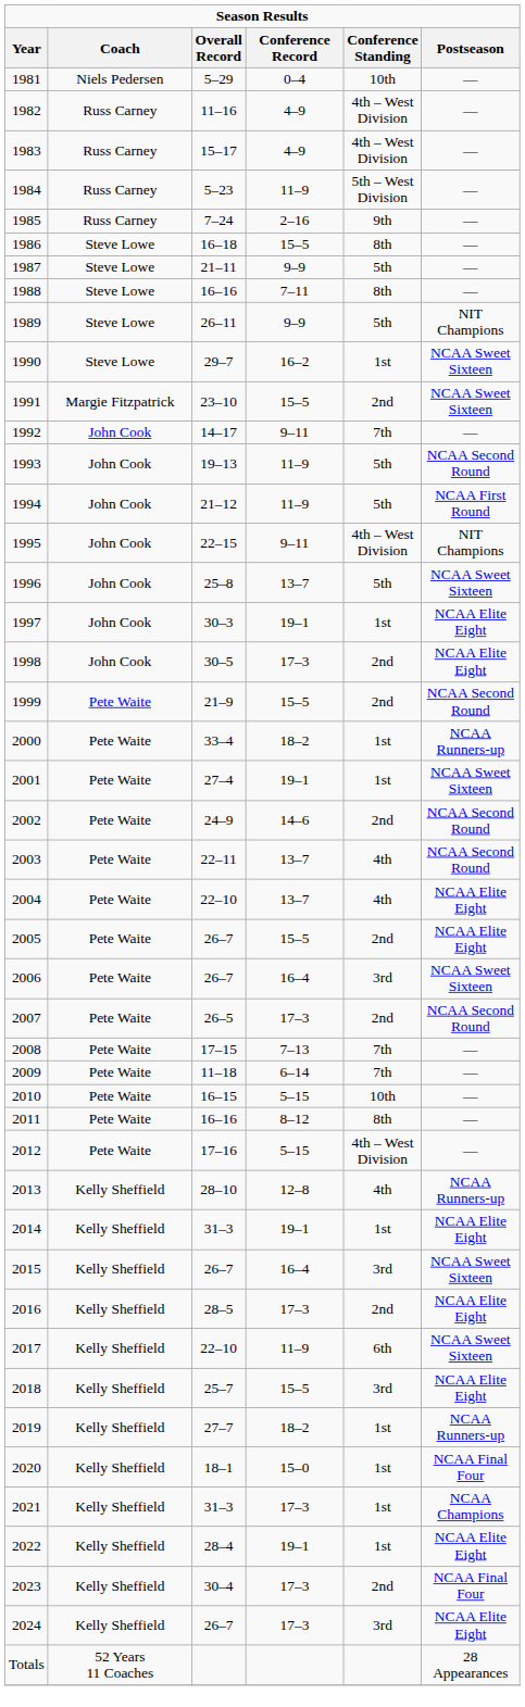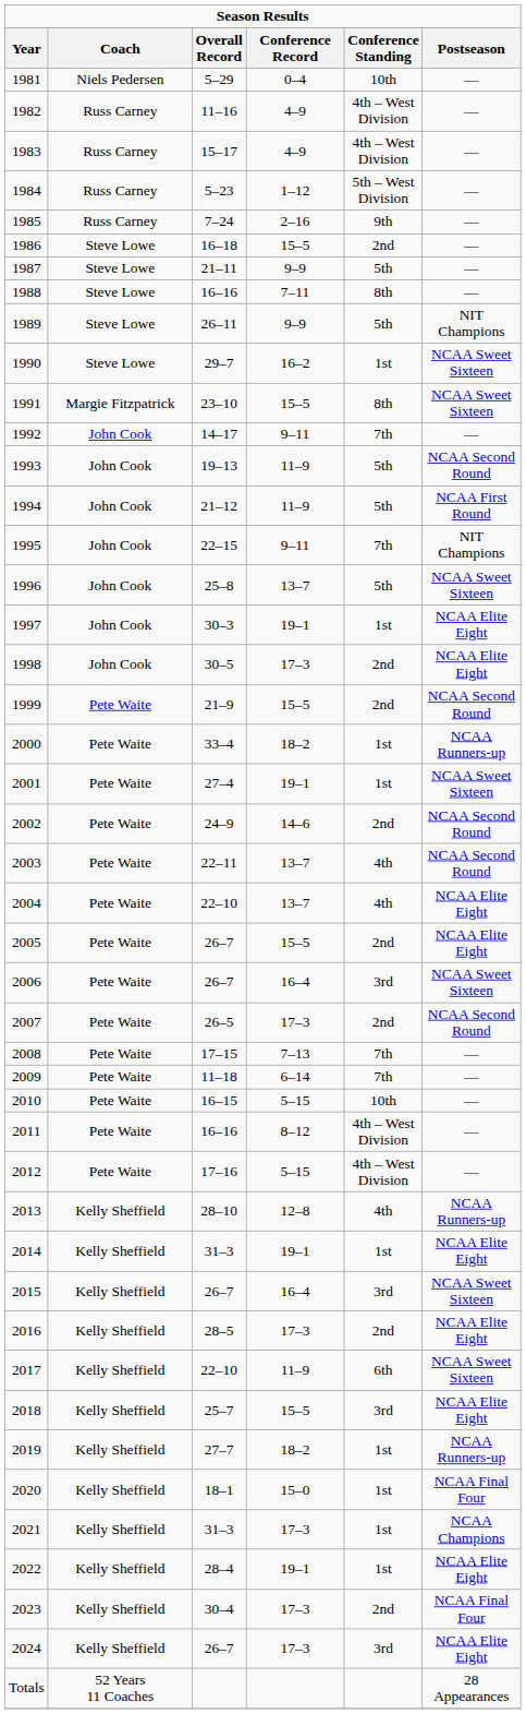1984 | Conference Record: 11–9 -> 1–12
1986 | Conference Standing: 8th -> 2nd
1991 | Conference Standing: 2nd -> 8th
1995 | Conference Standing: 4th – West Division -> 7th
2011 | Conference Standing: 8th -> 4th – West Division
